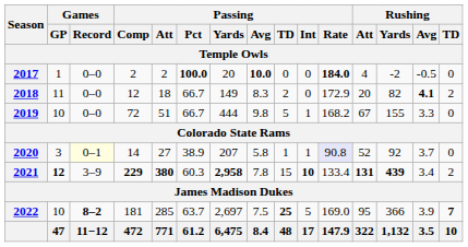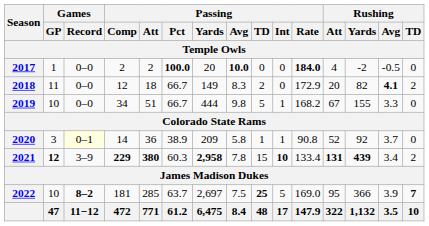2019 | Passing / Comp: 72 -> 34
2020 | Passing / Att: 27 -> 36
2020 | Passing / Yards: 207 -> 209
2020 | Passing / Rate: lavender background -> no background
